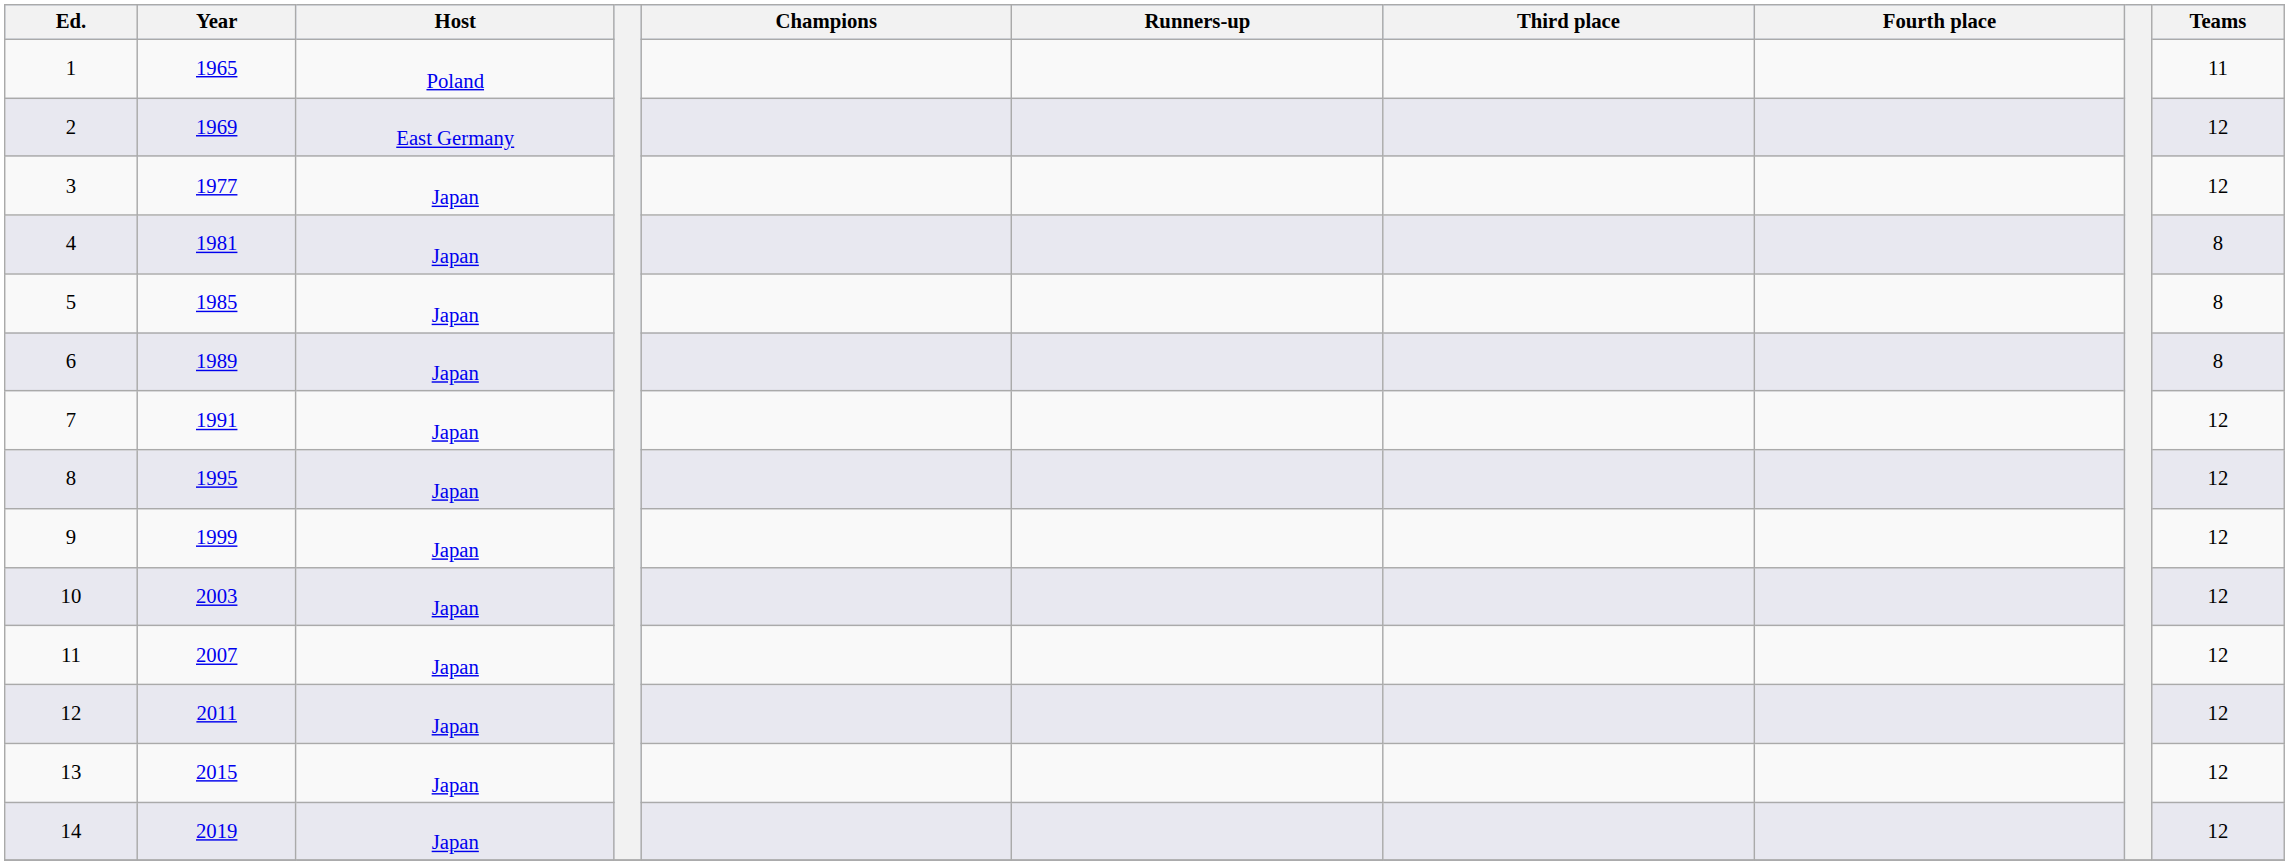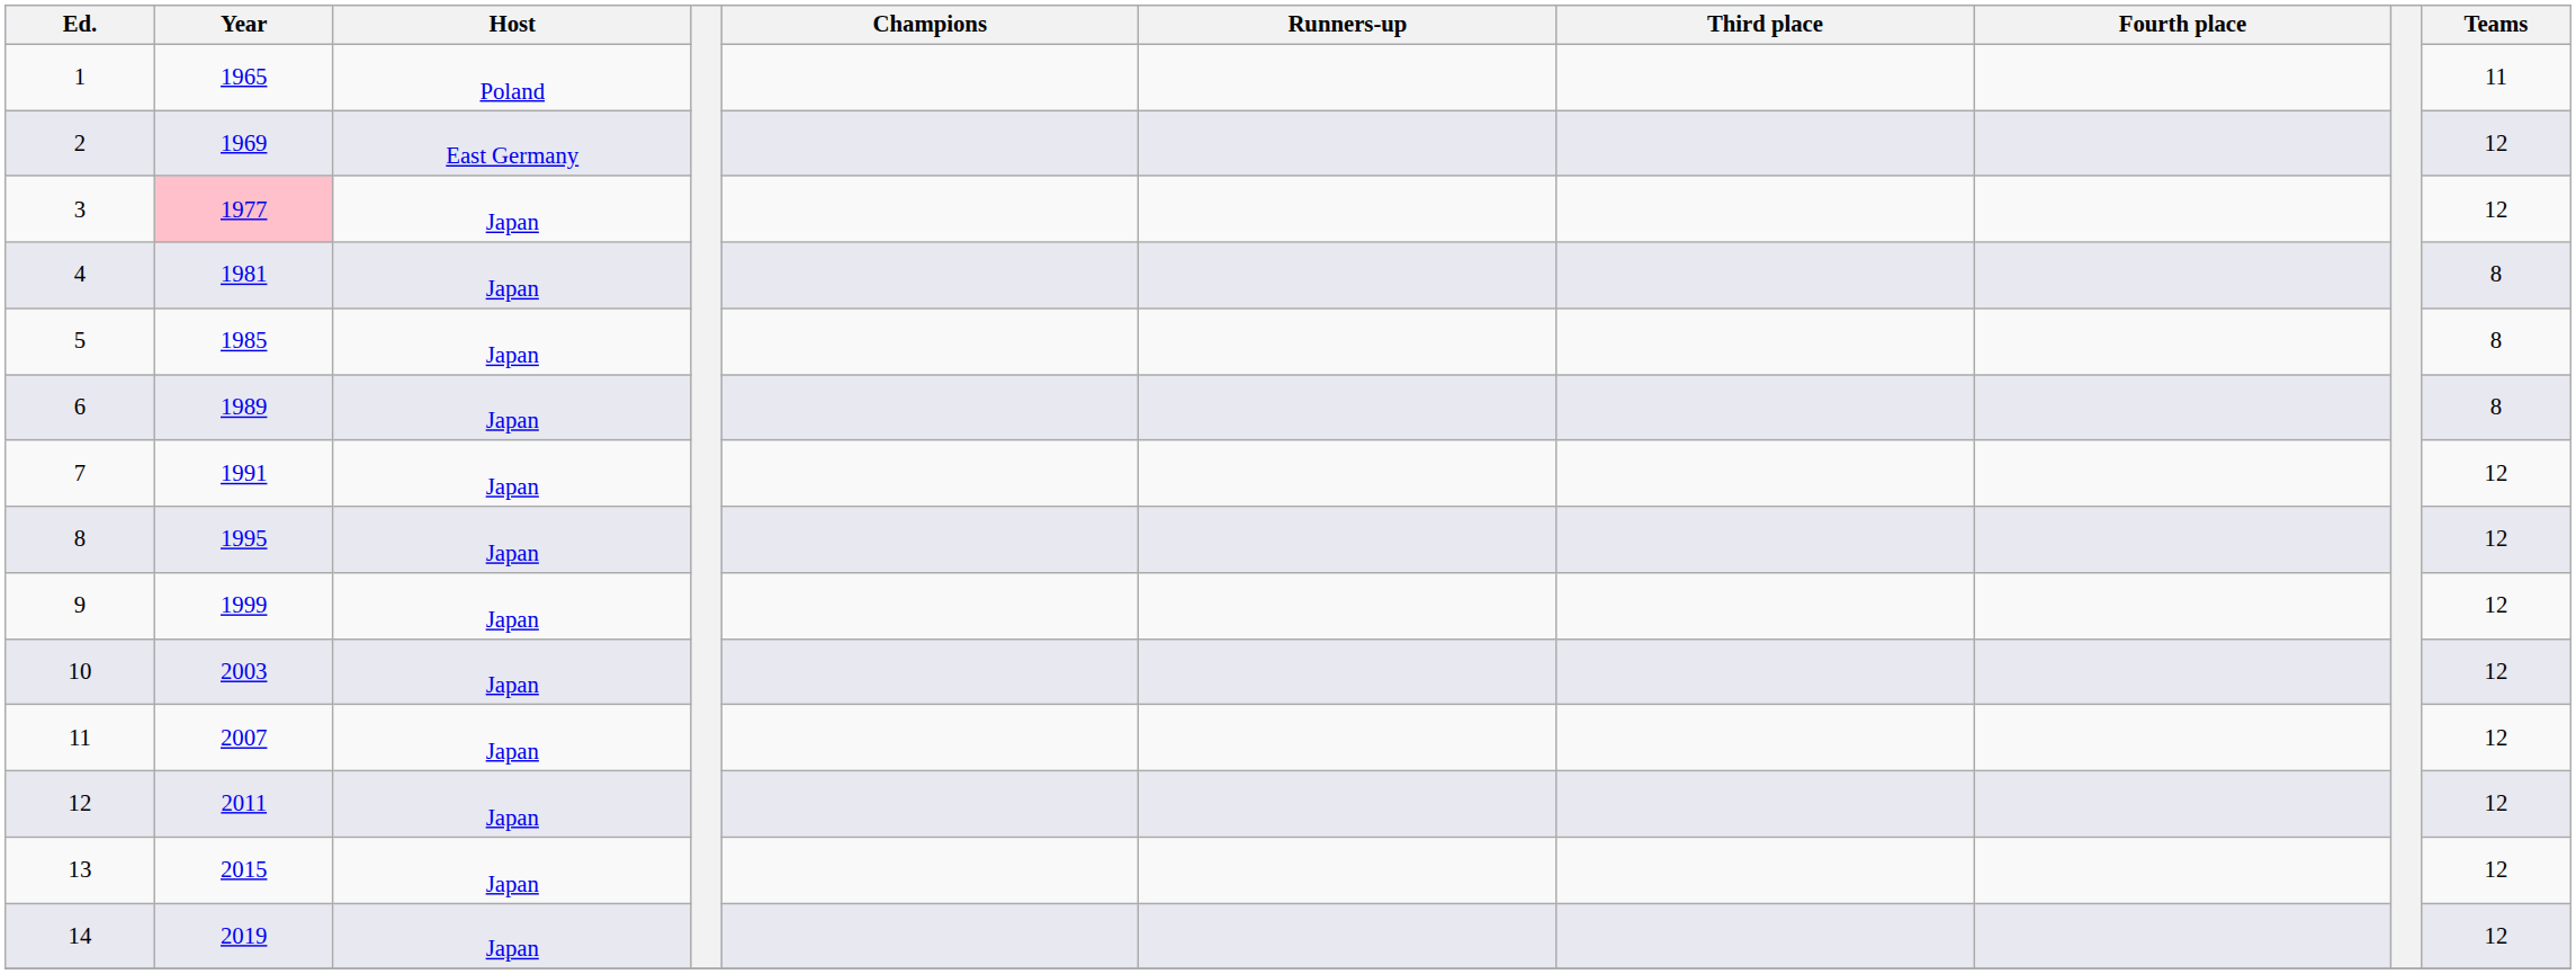3 | Year: no background -> pink background
